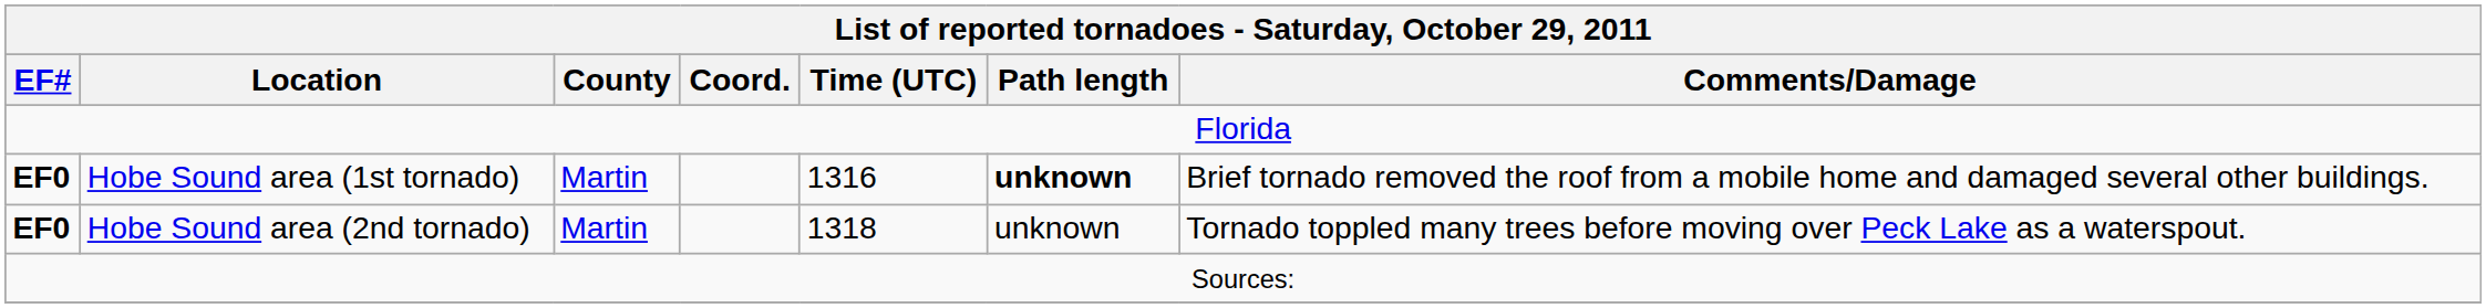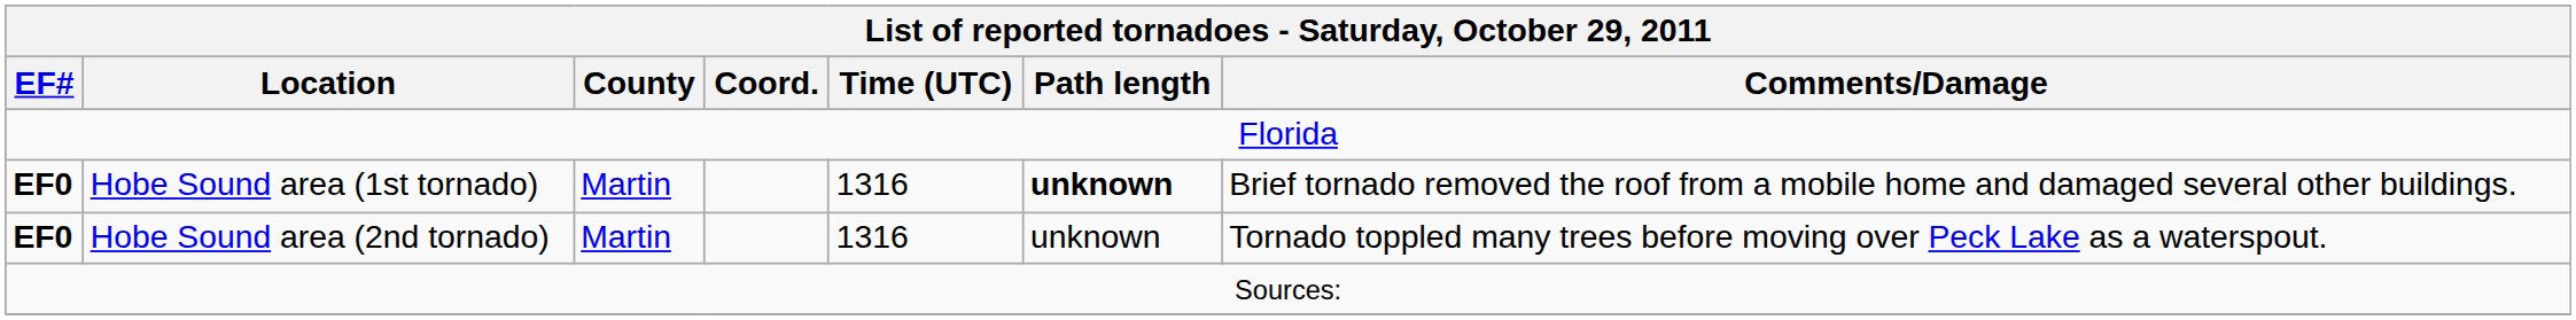Hobe Sound area (2nd tornado) | Time (UTC): 1318 -> 1316
